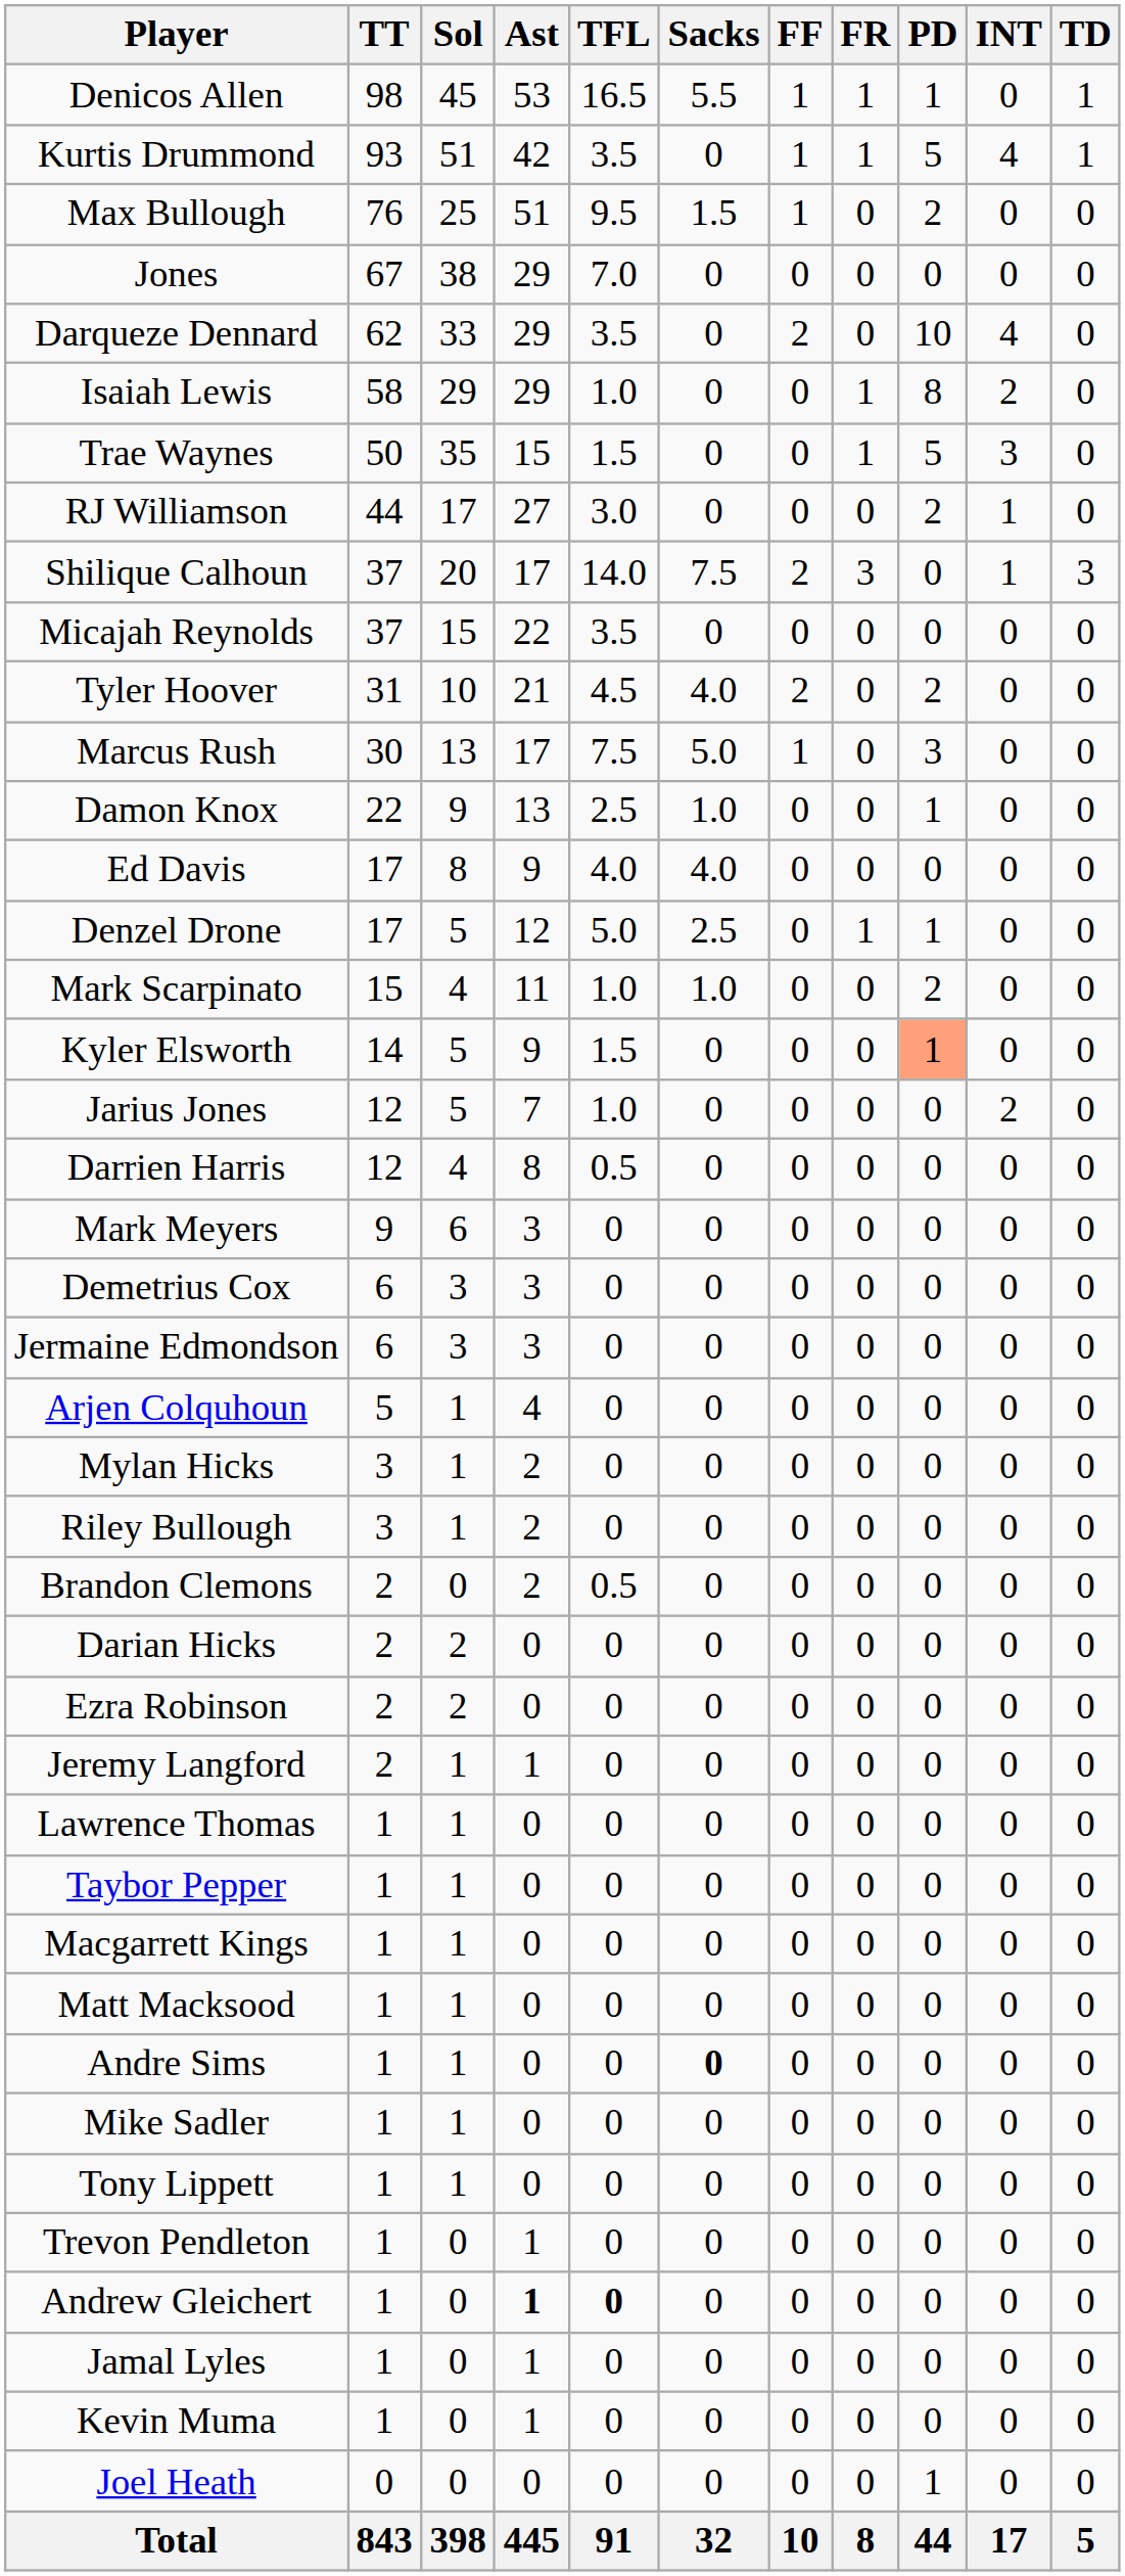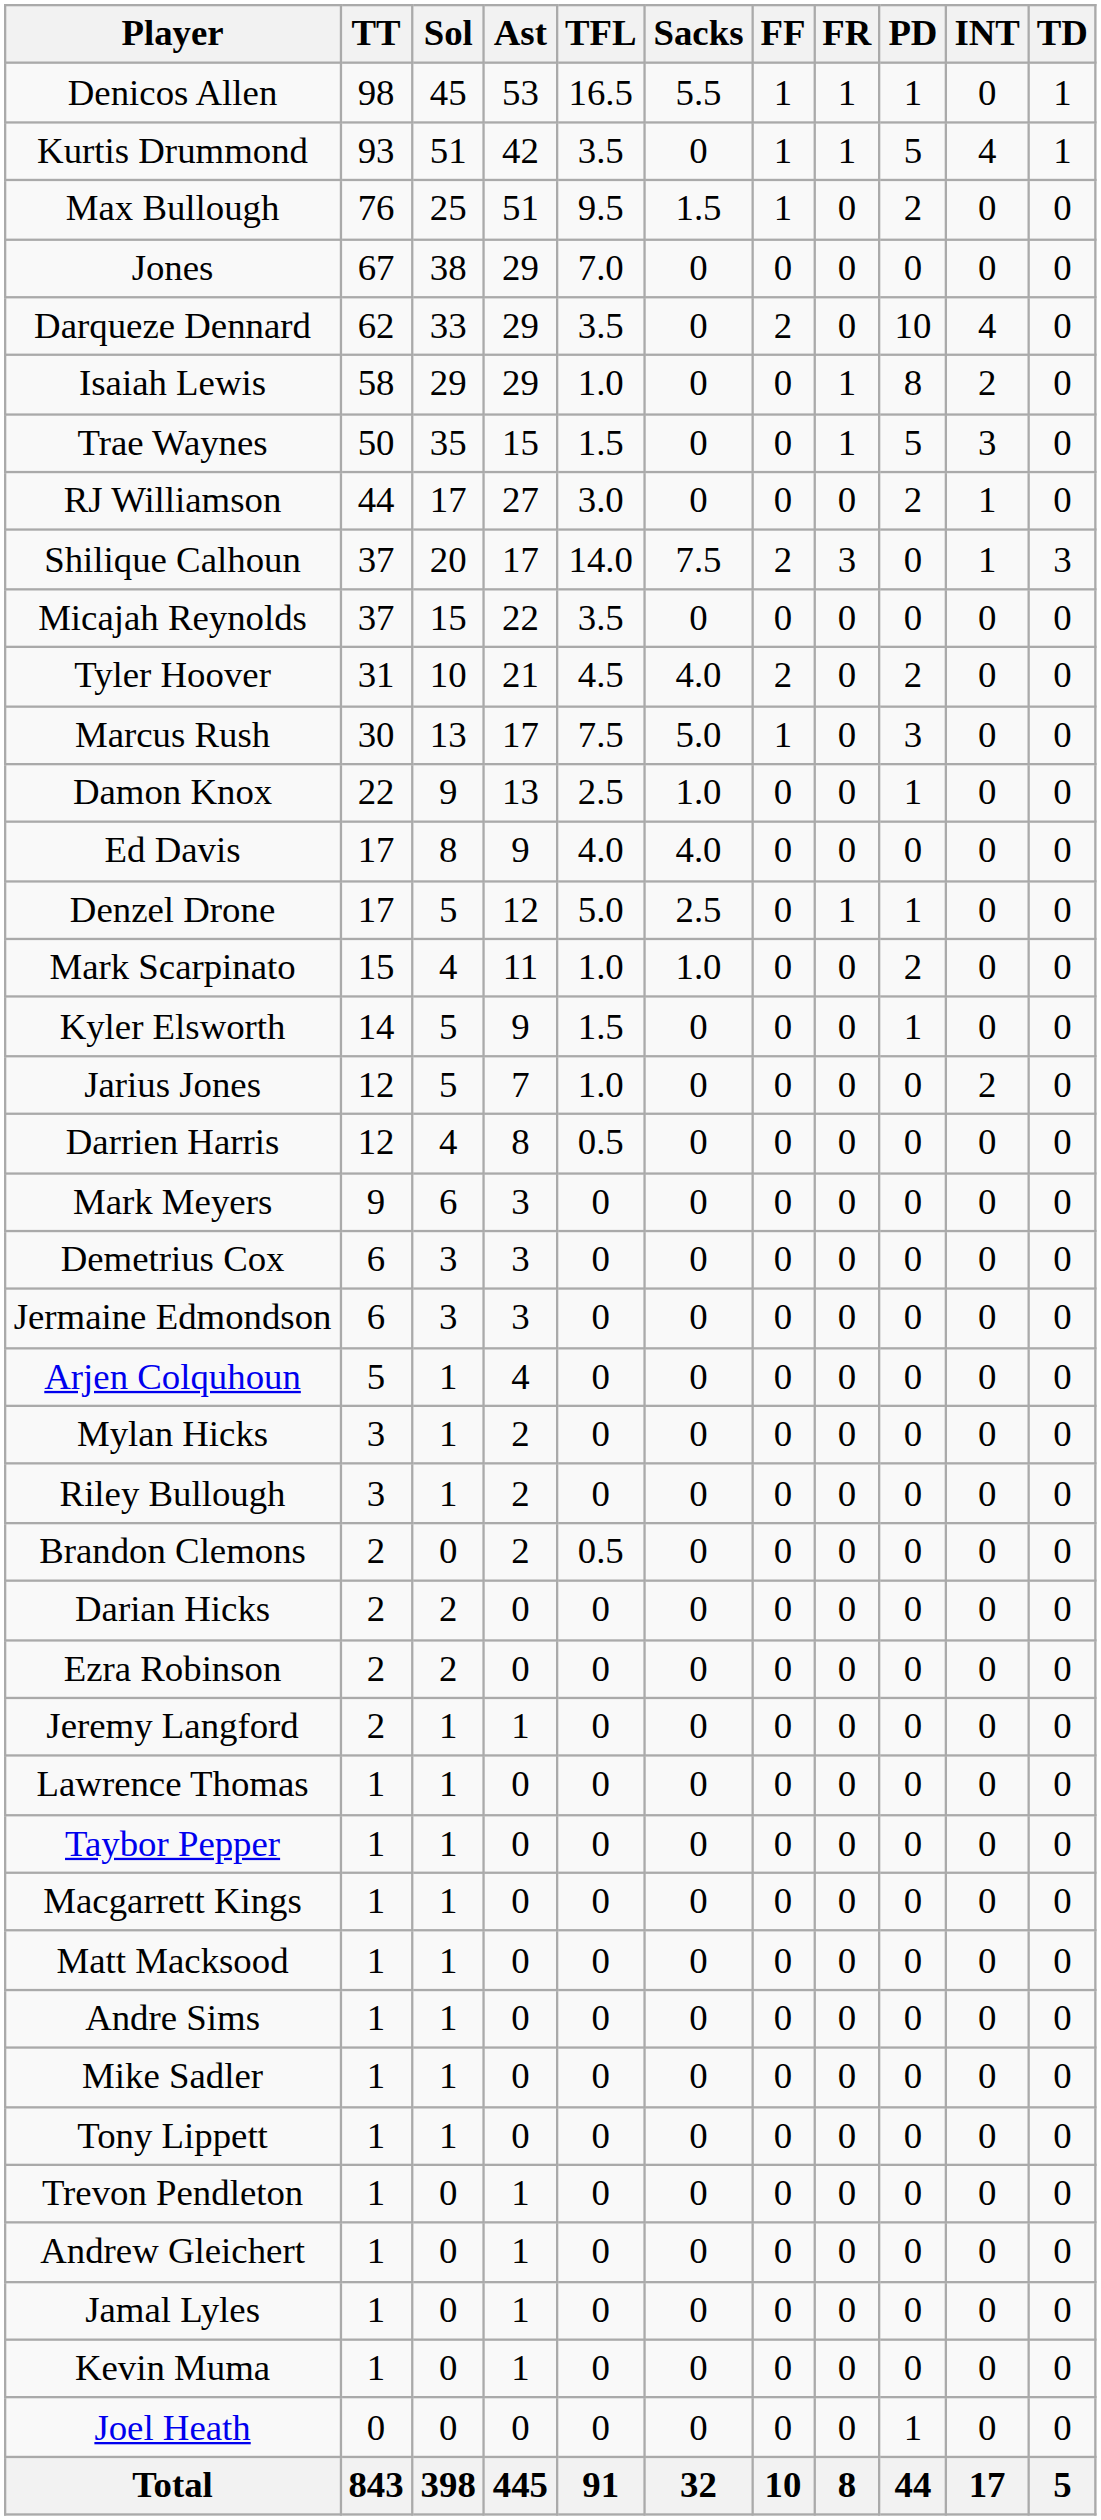Kyler Elsworth | PD: lightsalmon background -> no background
Andre Sims | Sacks: bold -> normal
Andrew Gleichert | Ast: bold -> normal
Andrew Gleichert | TFL: bold -> normal
